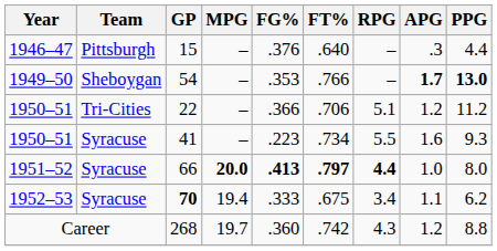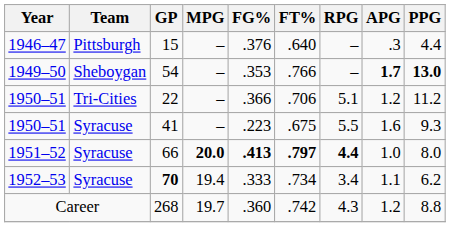41 | FT%: .734 -> .675
70 | FT%: .675 -> .734
